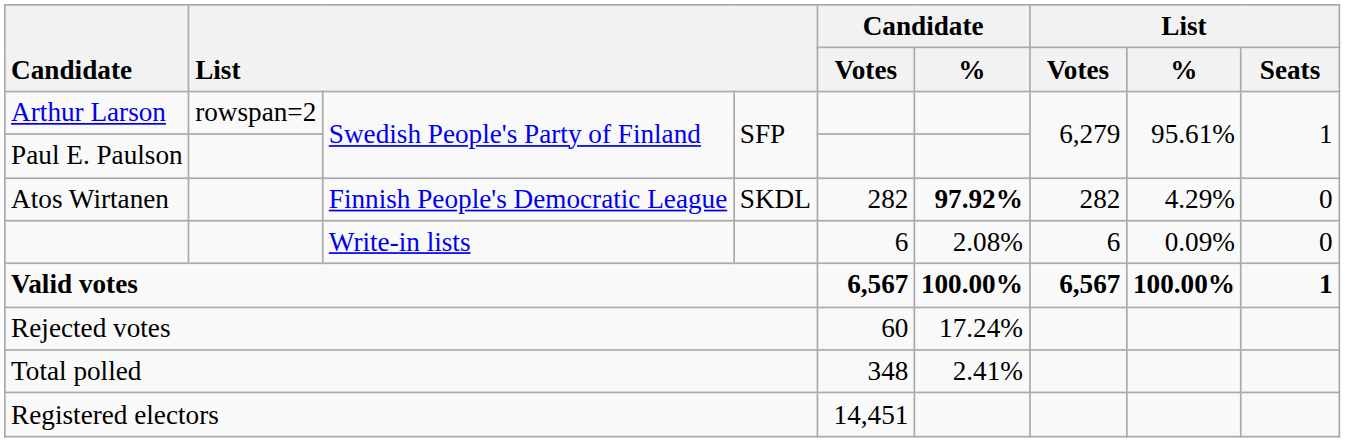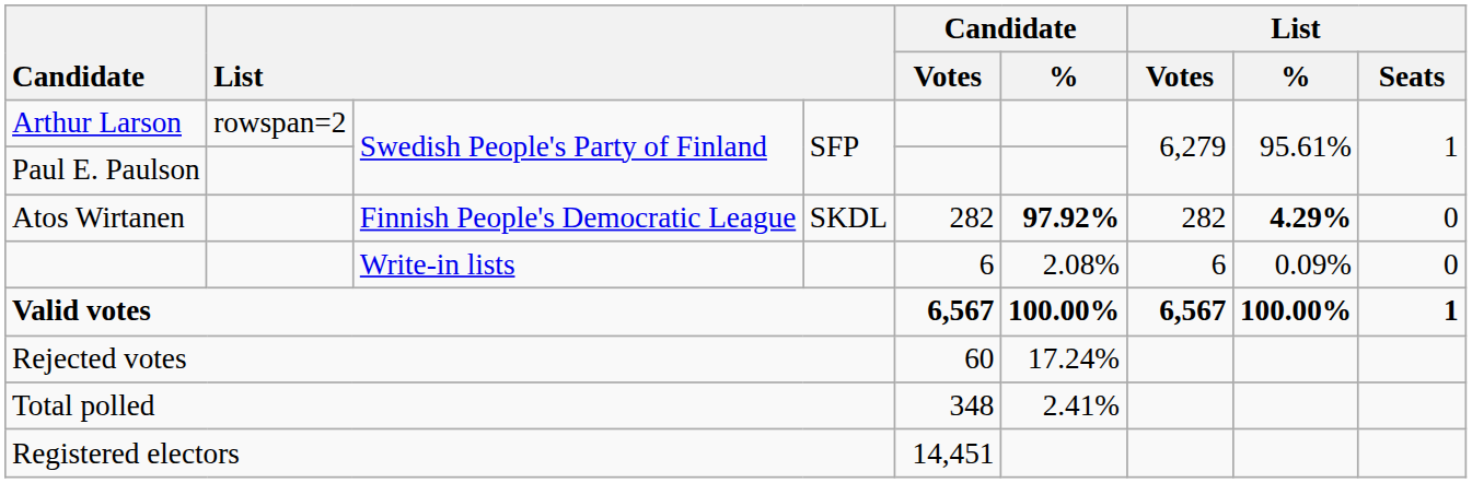Atos Wirtanen | List / %: normal -> bold
